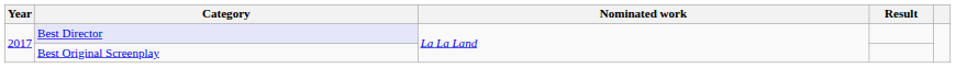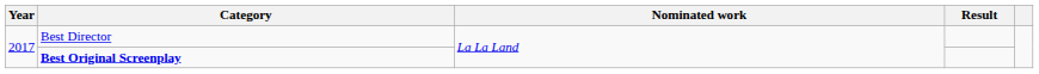Best Director | Category: lavender background -> no background
Best Original Screenplay | Category: normal -> bold
